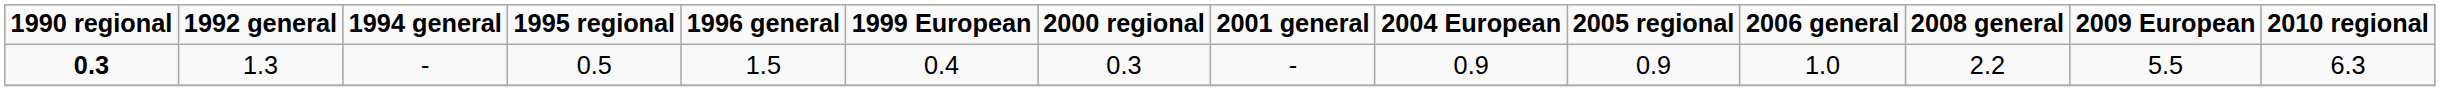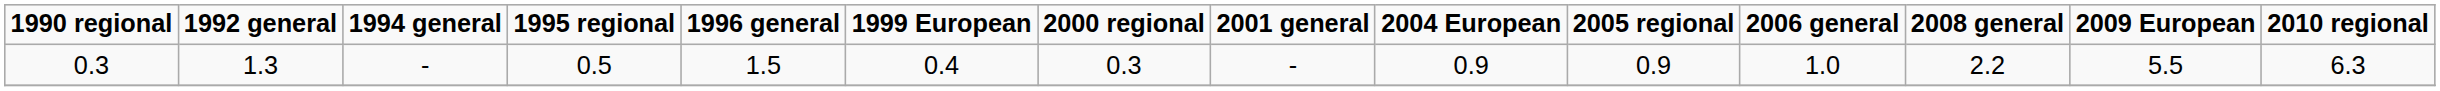row 2 | 1990 regional: bold -> normal
